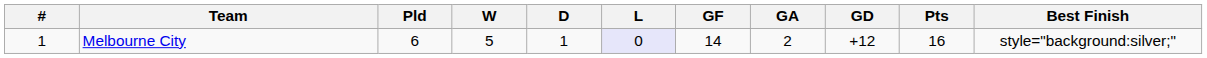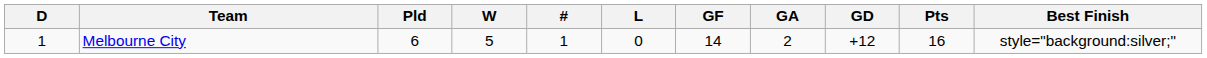columns swapped: # <-> D
Melbourne City | L: lavender background -> no background
